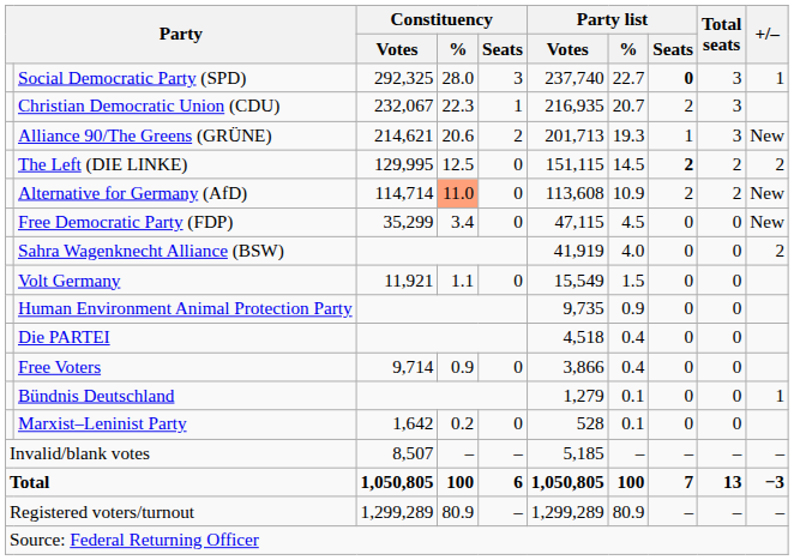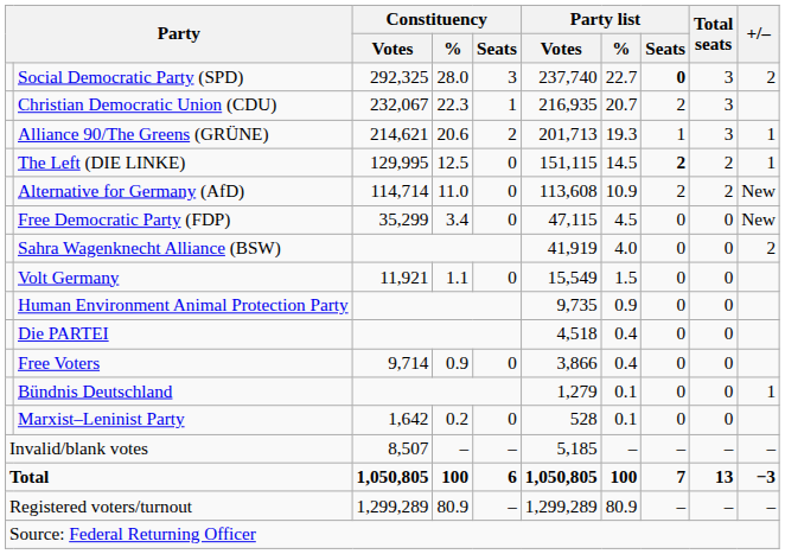Social Democratic Party (SPD) | +/–: 1 -> 2
Alliance 90/The Greens (GRÜNE) | +/–: New -> 1
The Left (DIE LINKE) | +/–: 2 -> 1
Alternative for Germany (AfD) | Constituency / %: lightsalmon background -> no background
